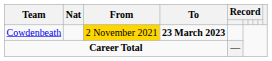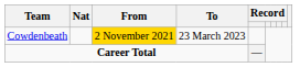Cowdenbeath | To: bold -> normal
